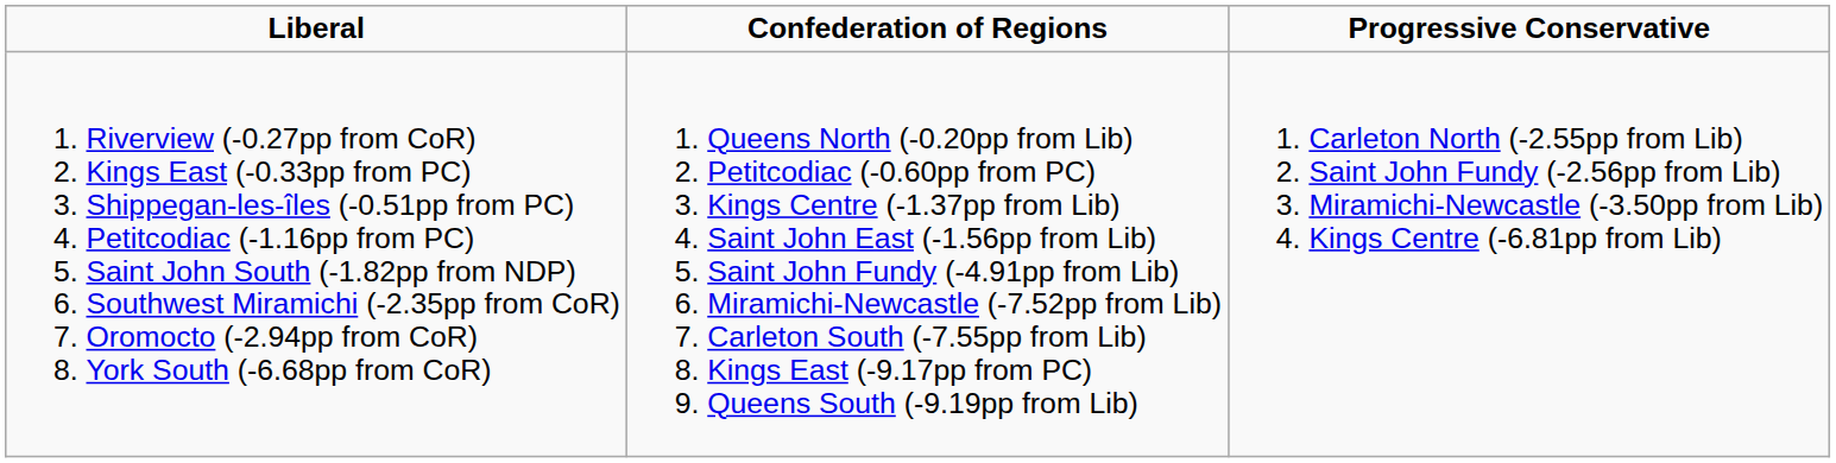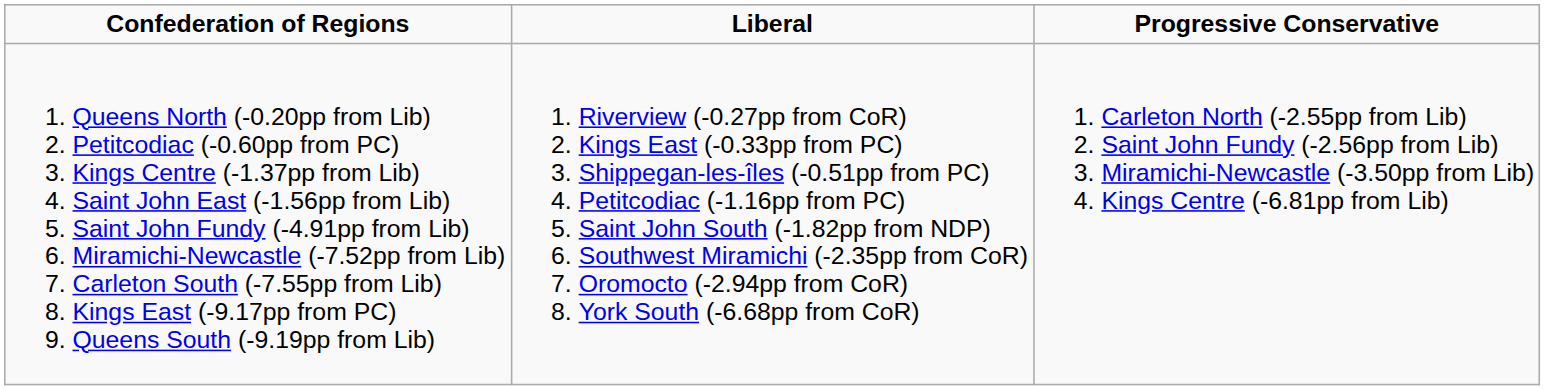columns swapped: Liberal <-> Confederation of Regions
